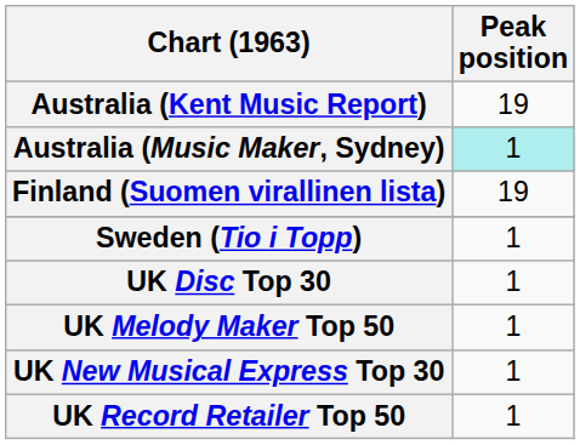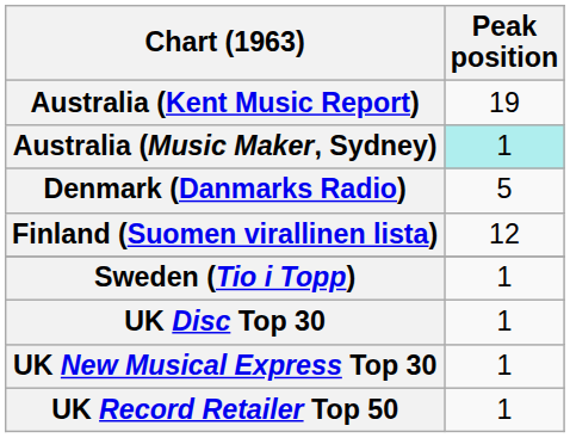+ row: Denmark (Danmarks Radio) | 5
Finland (Suomen virallinen lista) | Peak position: 19 -> 12
- row: UK Melody Maker Top 50 | 1
